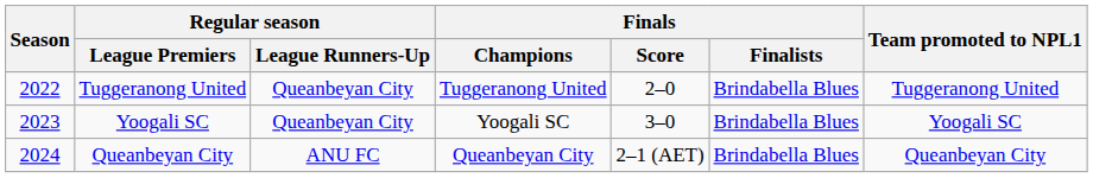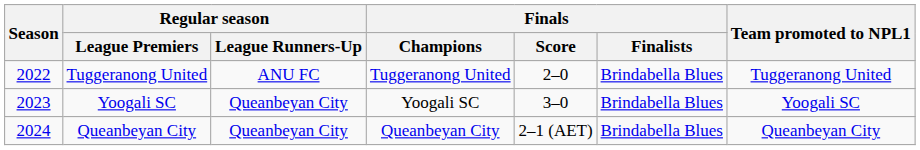row 3 | Regular season / League Runners-Up: Queanbeyan City -> ANU FC
row 5 | Regular season / League Runners-Up: ANU FC -> Queanbeyan City
